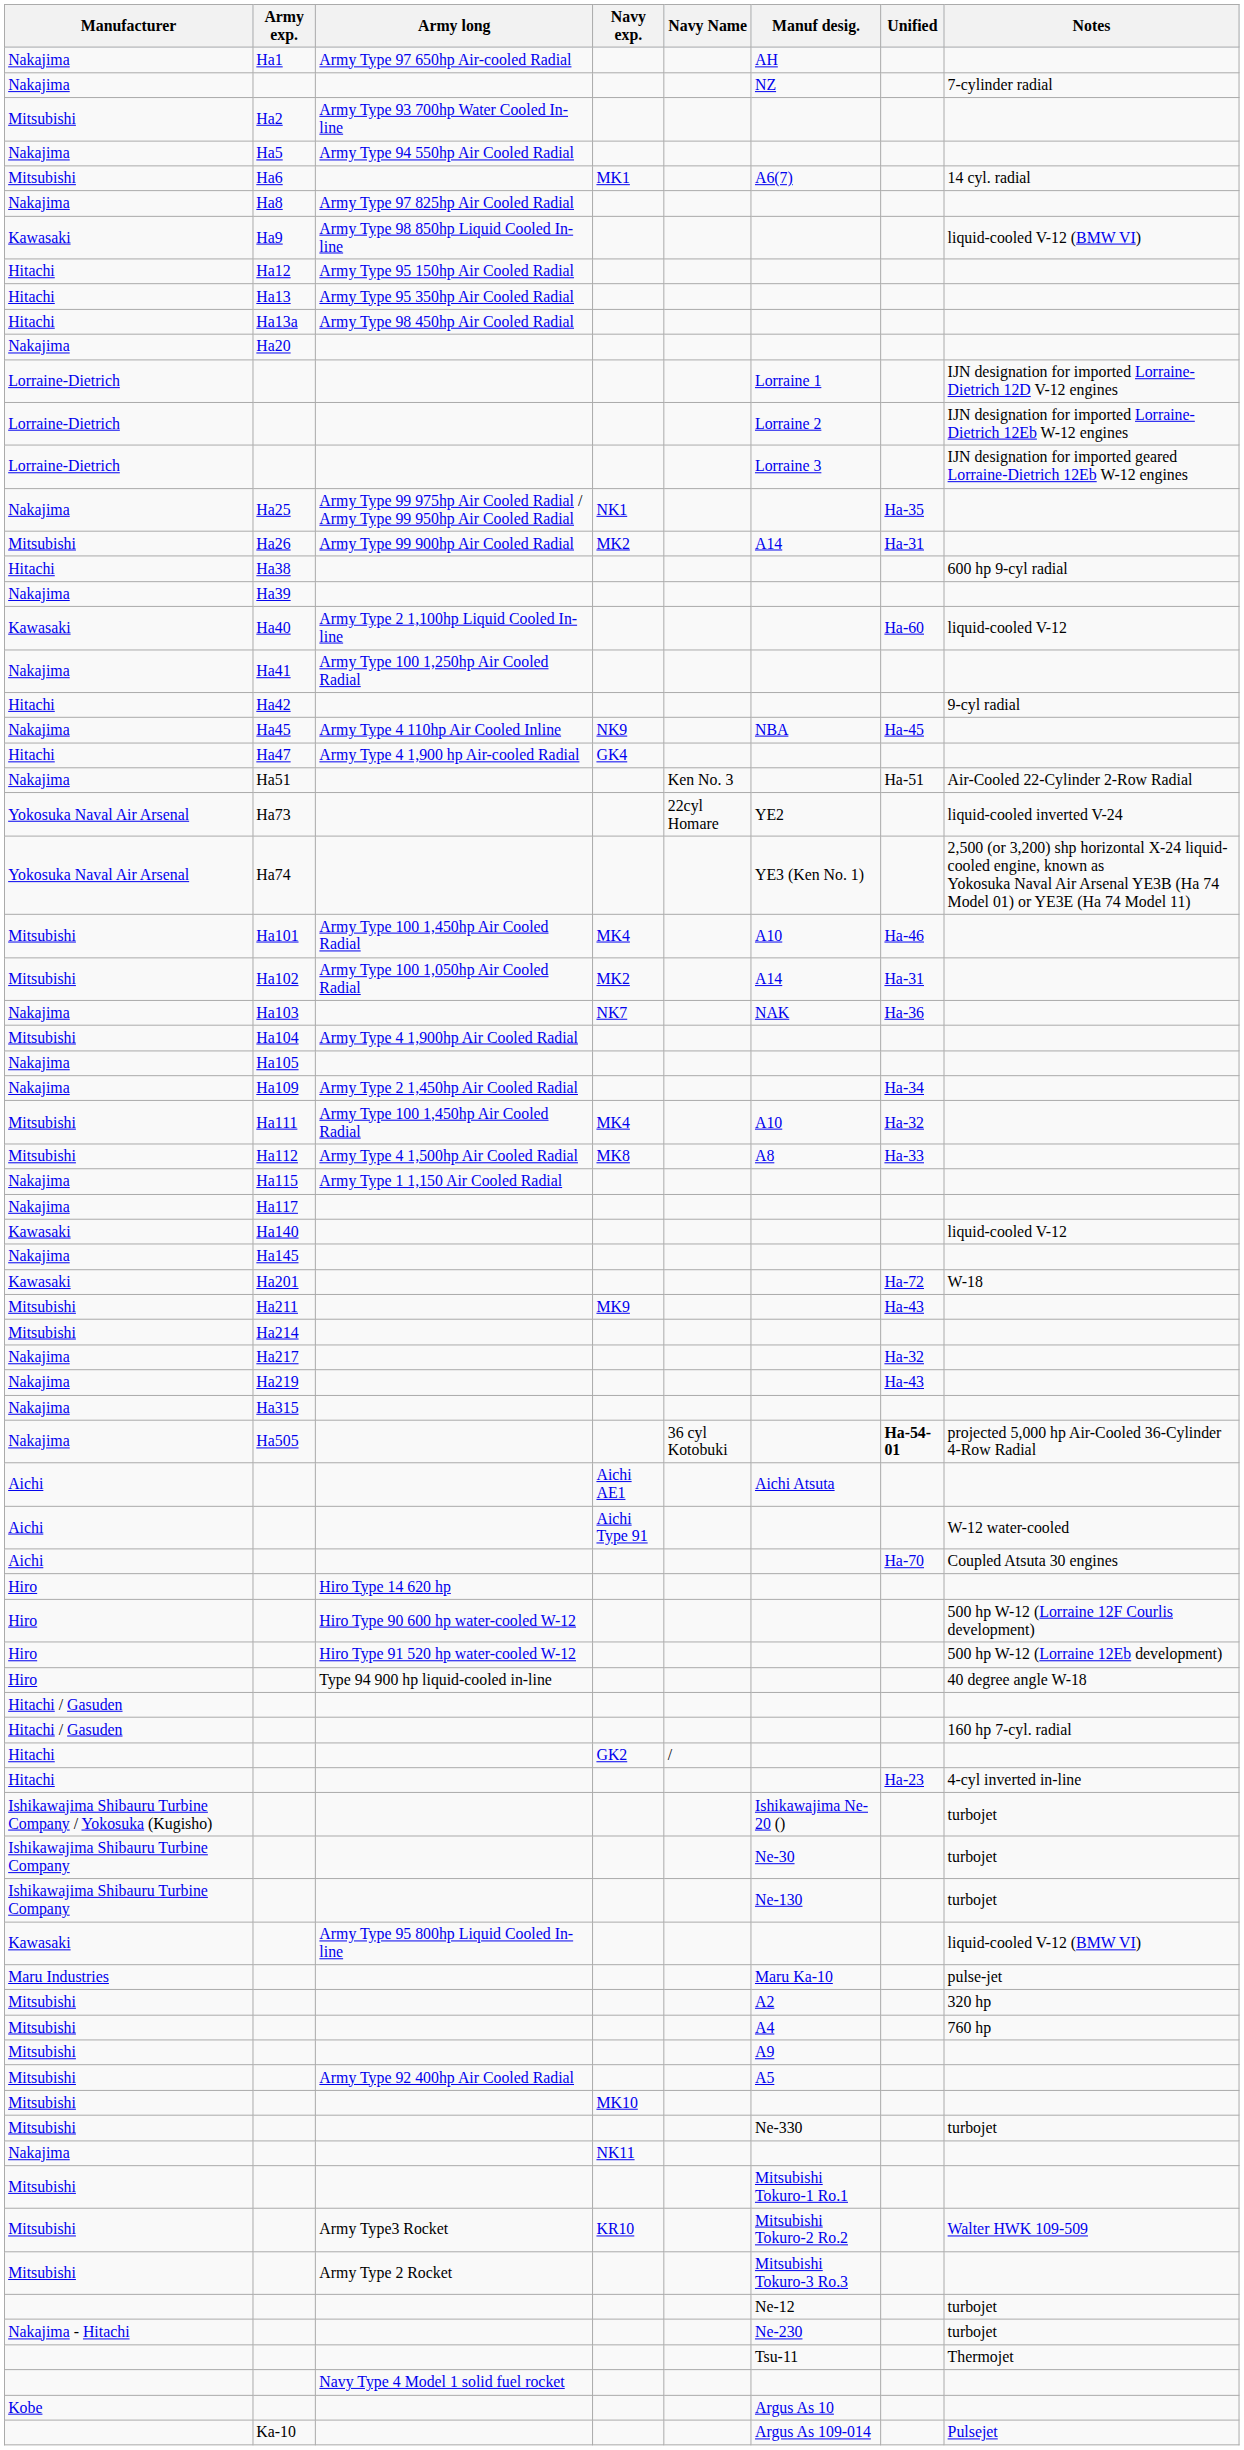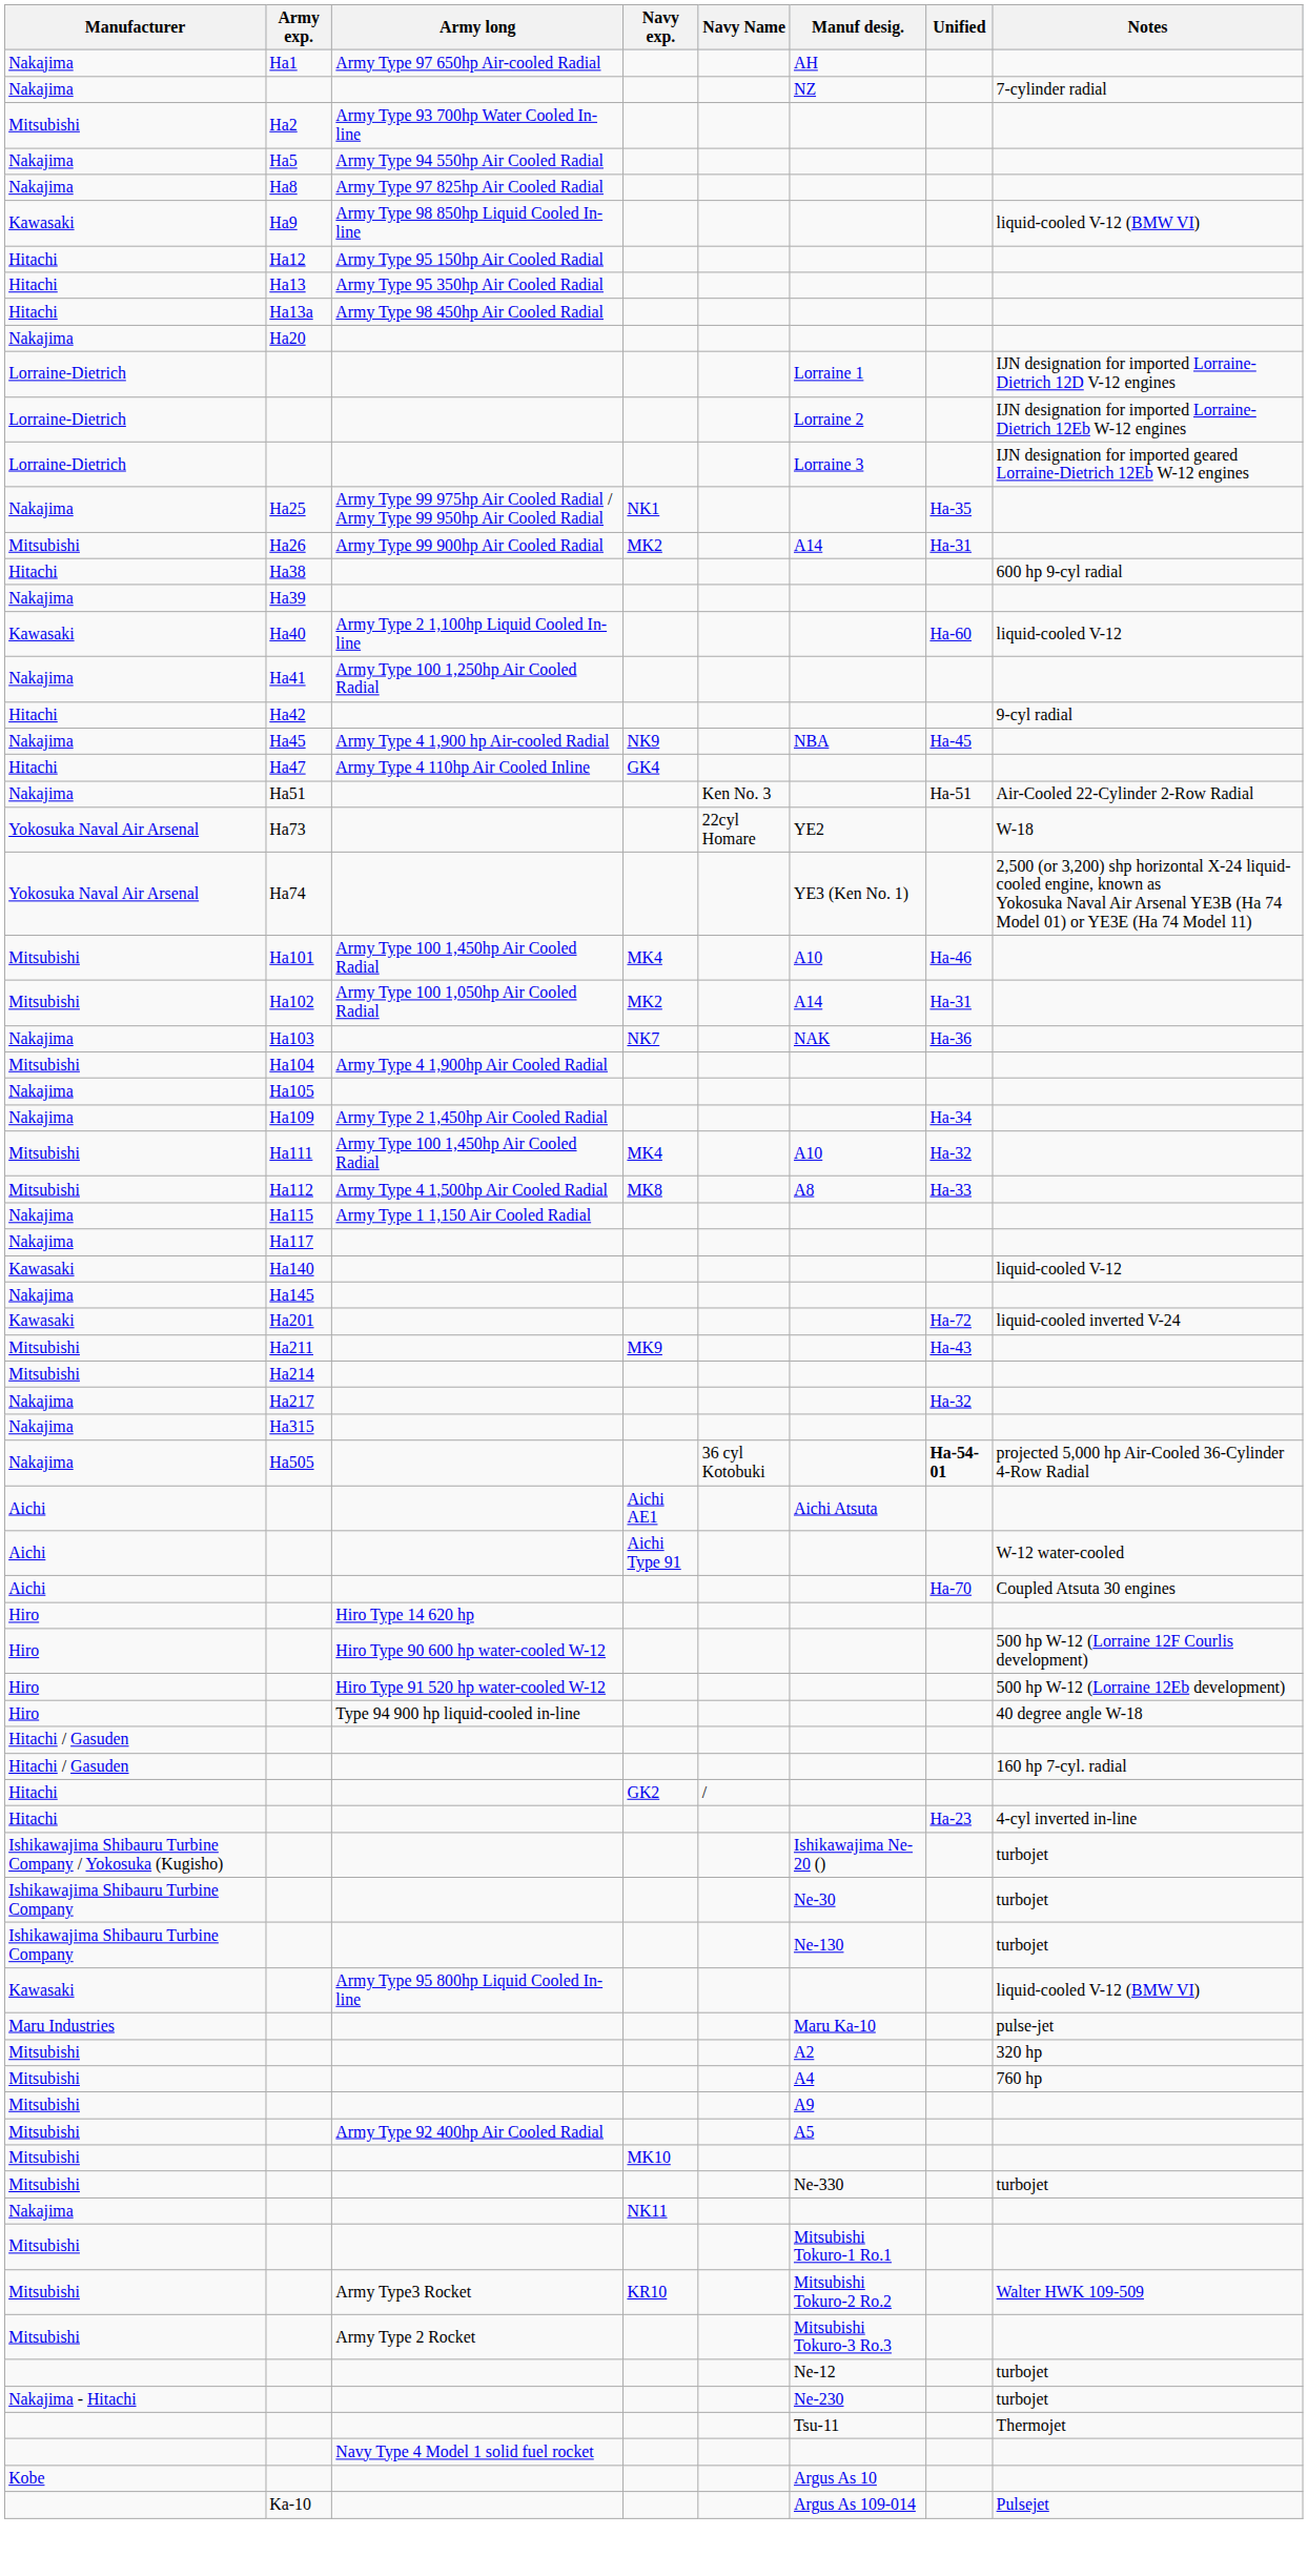- row: Mitsubishi | Ha6 | MK1 | A6(7) | 14 cyl. radial
Ha45 | Army long: Army Type 4 110hp Air Cooled Inline -> Army Type 4 1,900 hp Air-cooled Radial
Ha47 | Army long: Army Type 4 1,900 hp Air-cooled Radial -> Army Type 4 110hp Air Cooled Inline
Ha73 | Notes: liquid-cooled inverted V-24 -> W-18
Ha201 | Notes: W-18 -> liquid-cooled inverted V-24
- row: Nakajima | Ha219 | Ha-43
